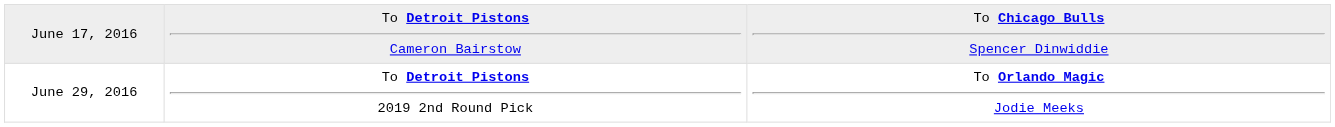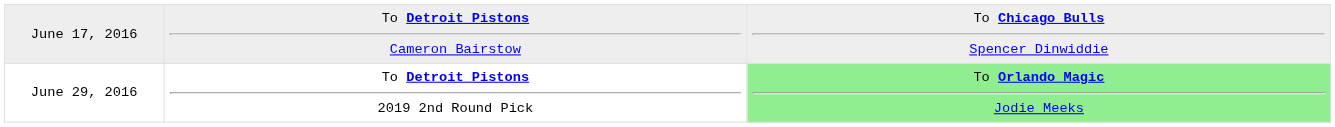June 29, 2016 | column 3: no background -> lightgreen background
